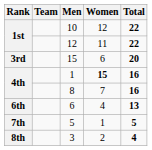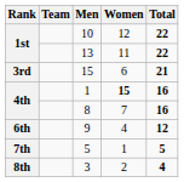row 3 | Men: 12 -> 13
row 4 | Total: 20 -> 21
row 7 | Men: 6 -> 9
row 7 | Total: 13 -> 12
